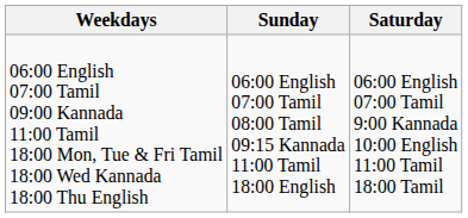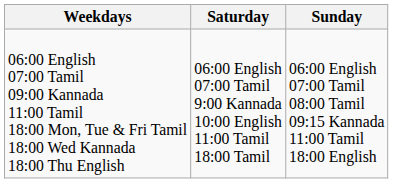columns swapped: Saturday <-> Sunday
